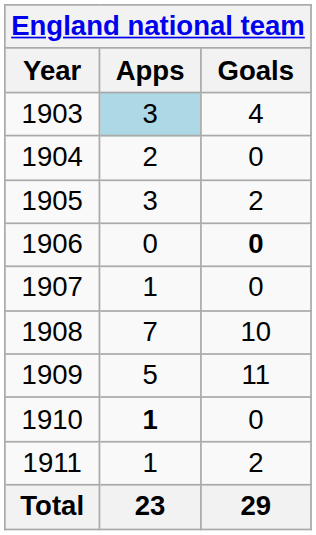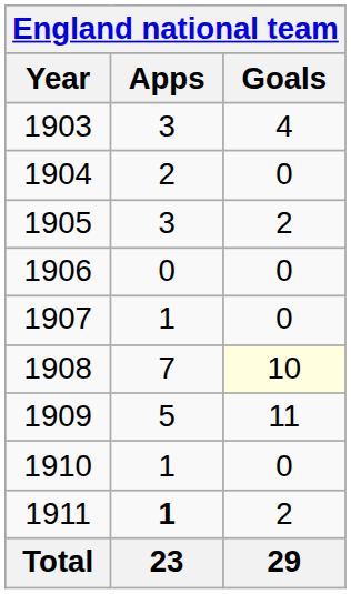1903 | Apps: lightblue background -> no background
1906 | Goals: bold -> normal
1908 | Goals: no background -> lightyellow background
1910 | Apps: bold -> normal
1911 | Apps: normal -> bold
